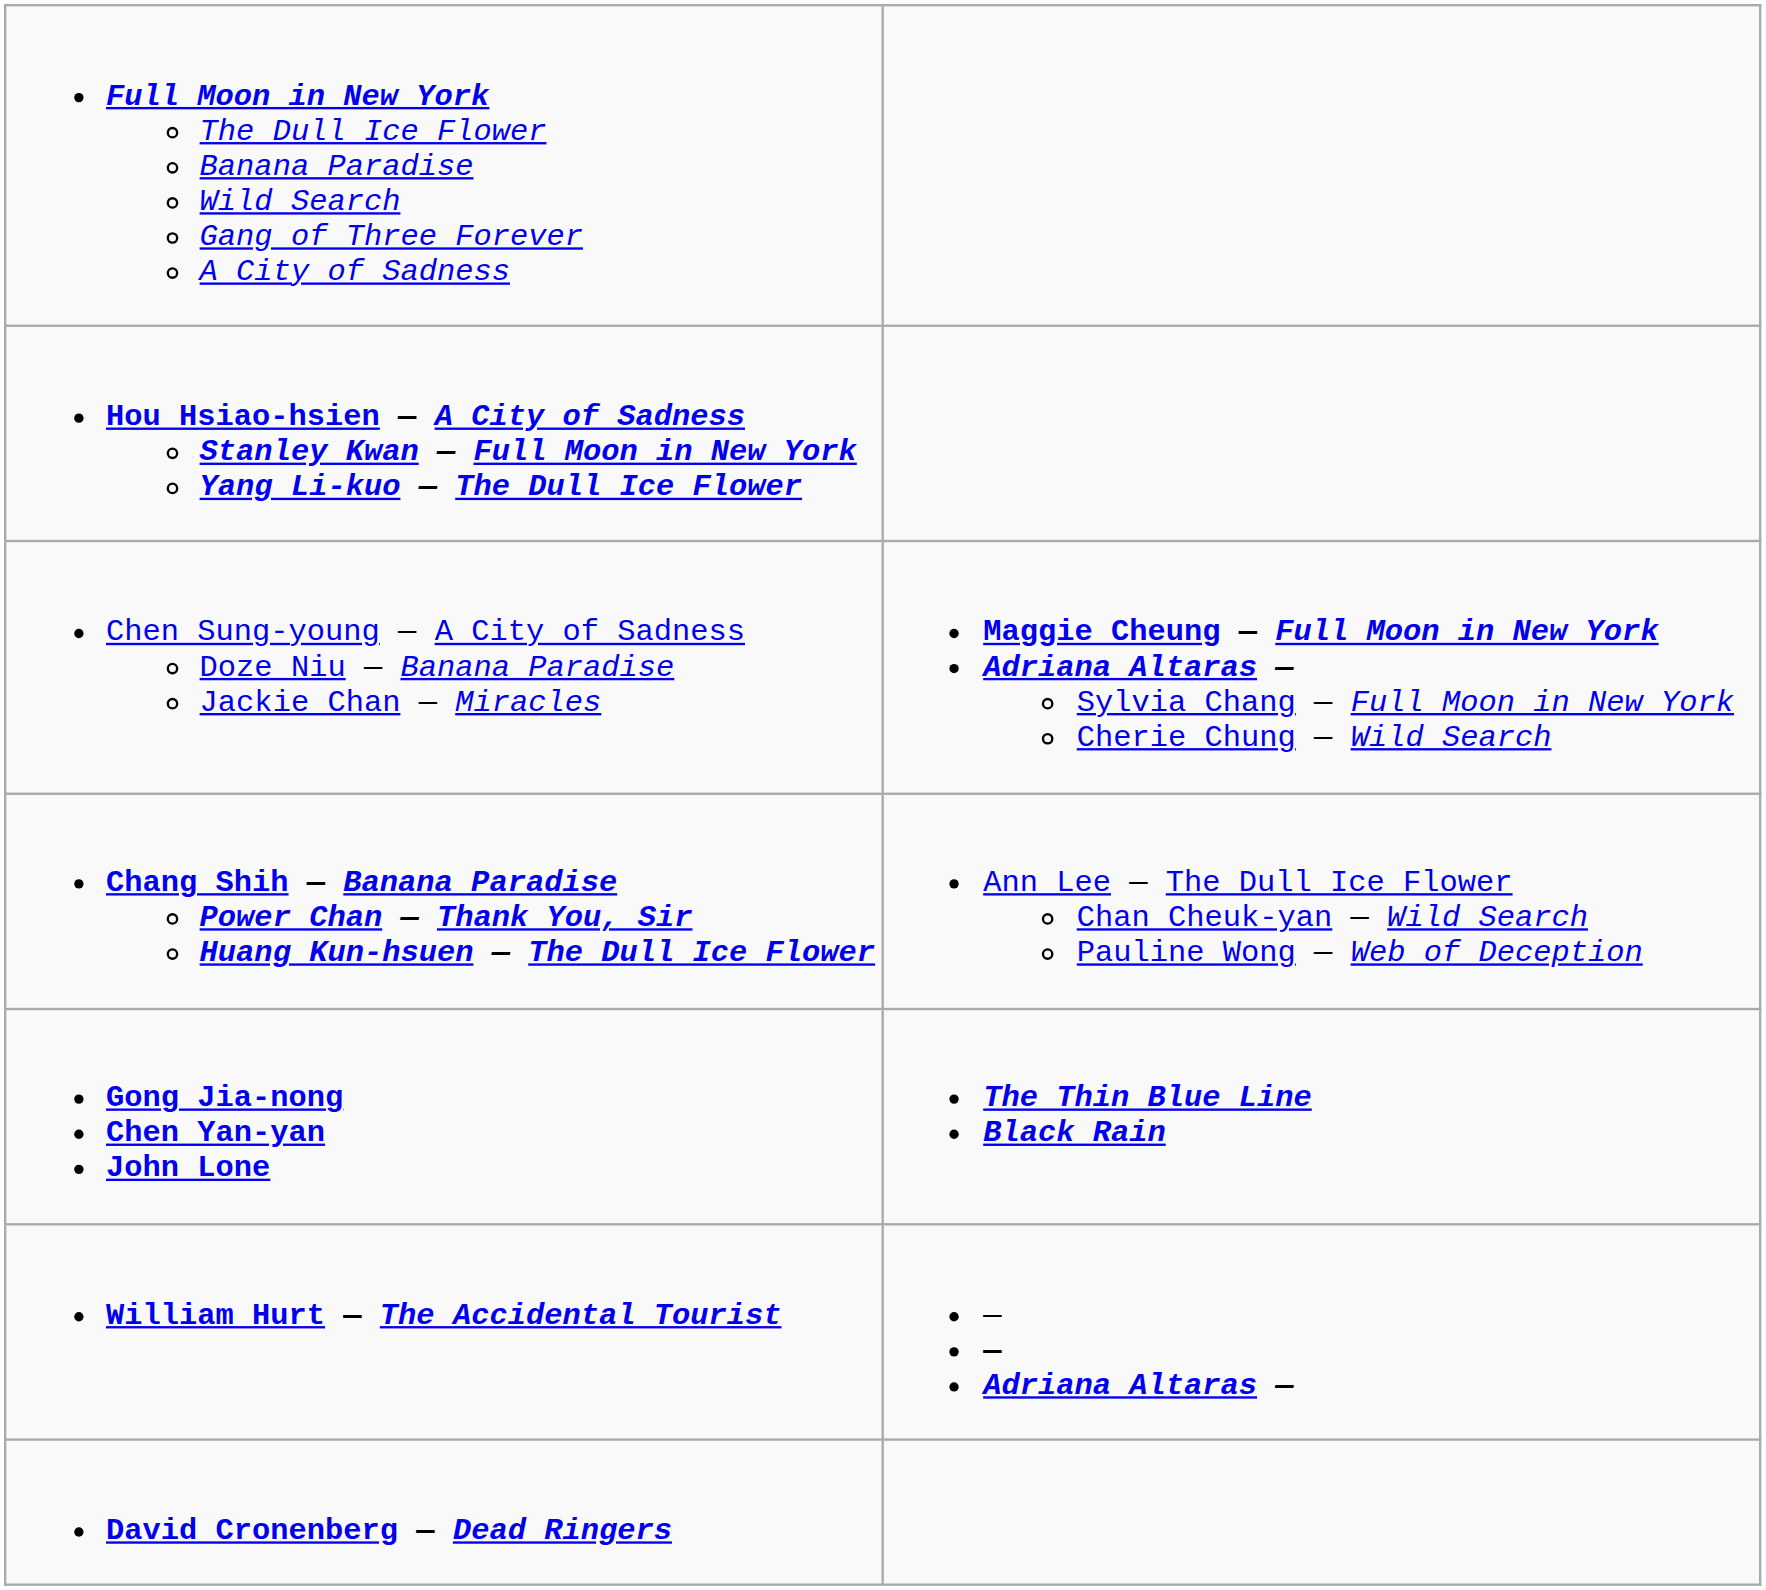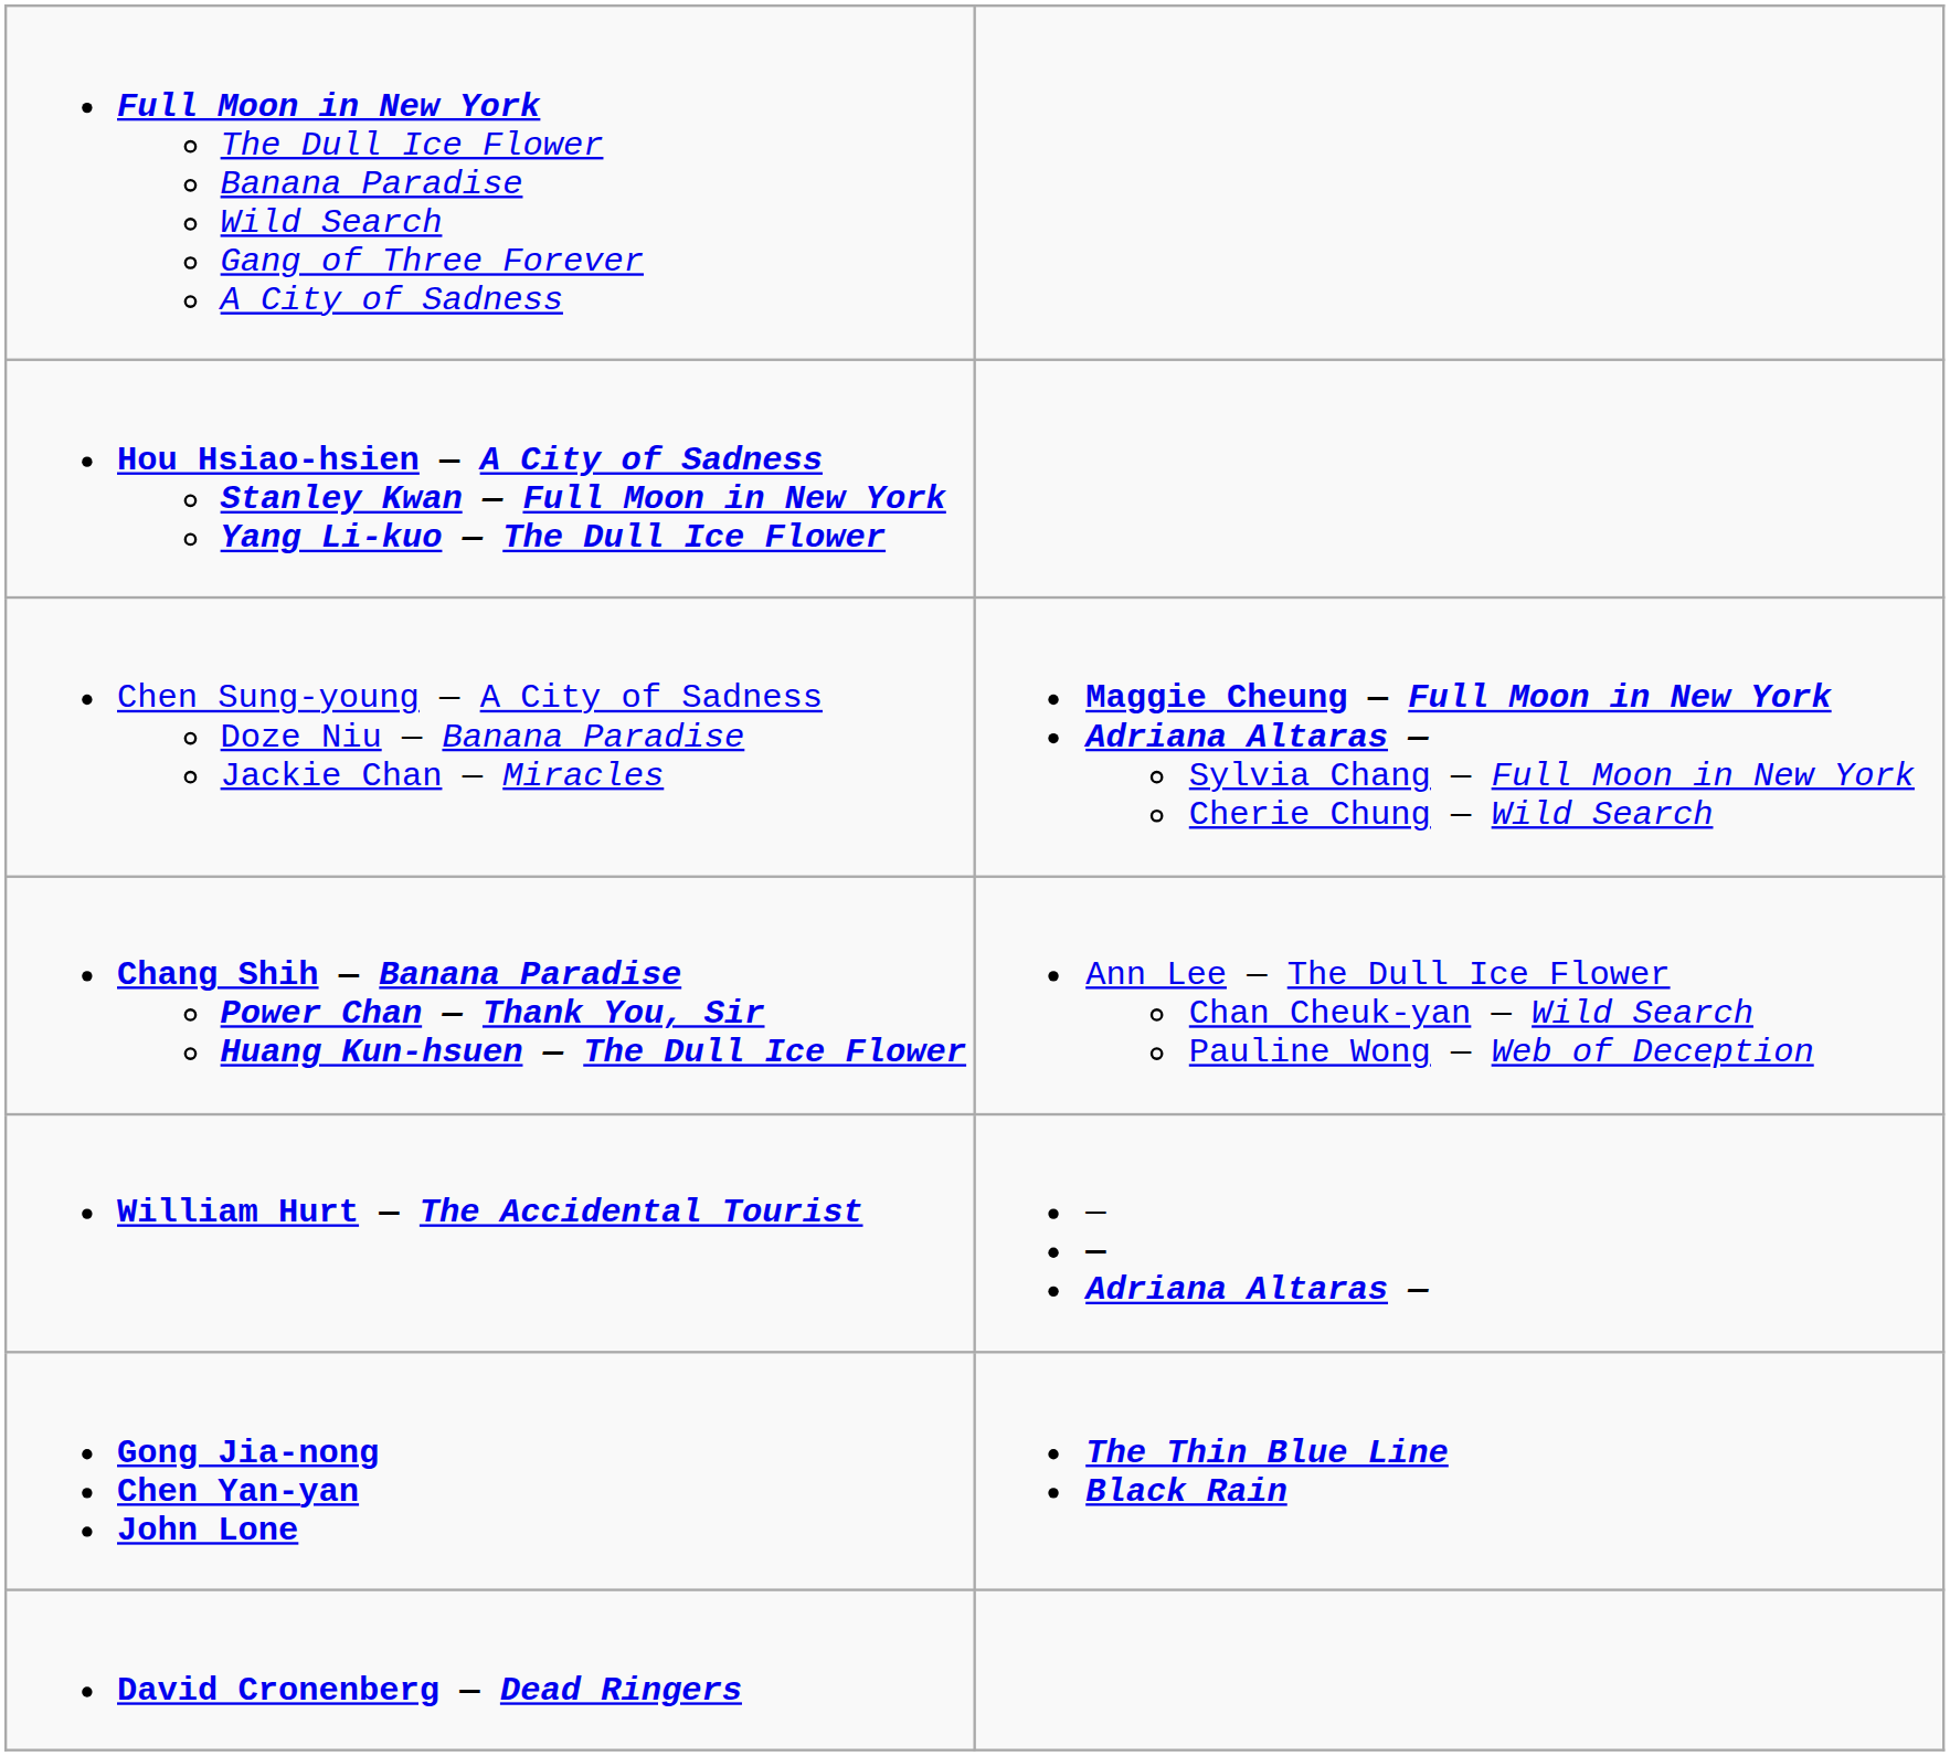rows swapped: Gong Jia-nong Chen Yan-yan John Lone <-> William Hurt — The Accidental Tourist
